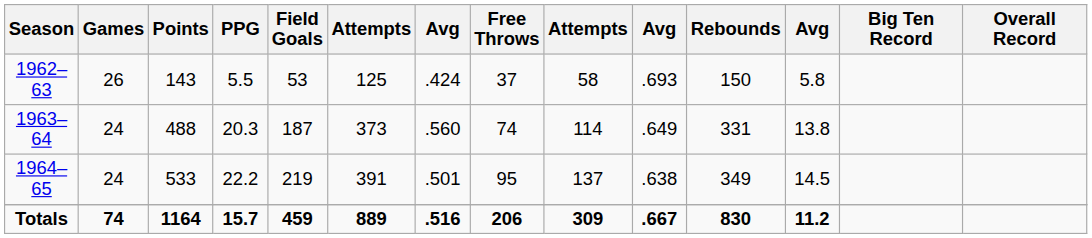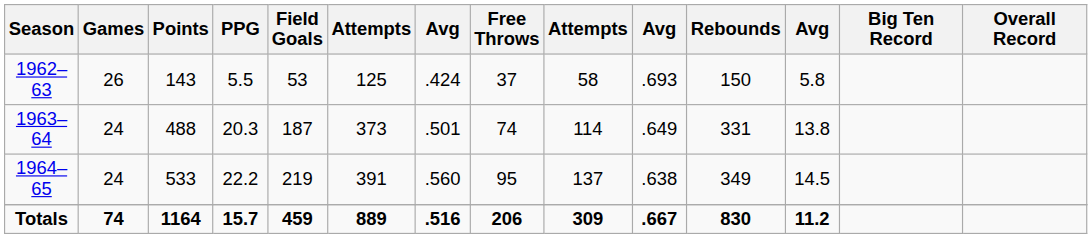1963–64 | column 7: .560 -> .501
1964–65 | column 7: .501 -> .560
